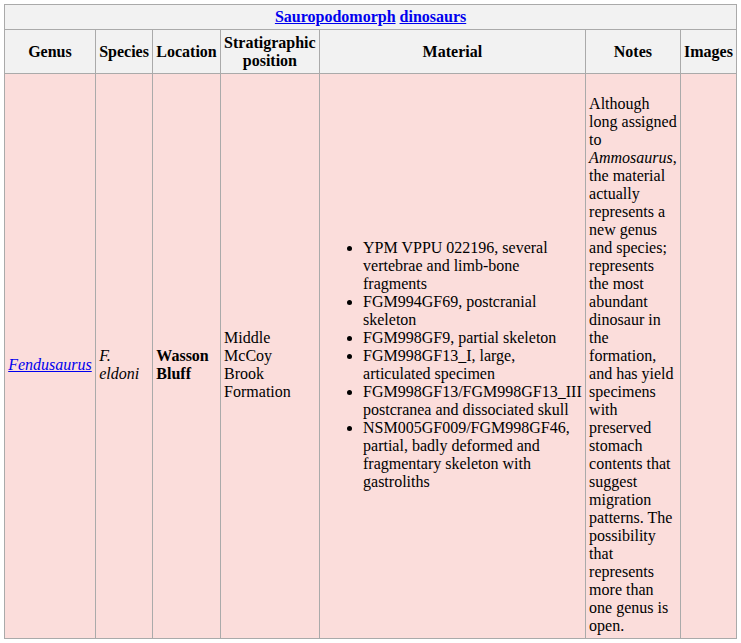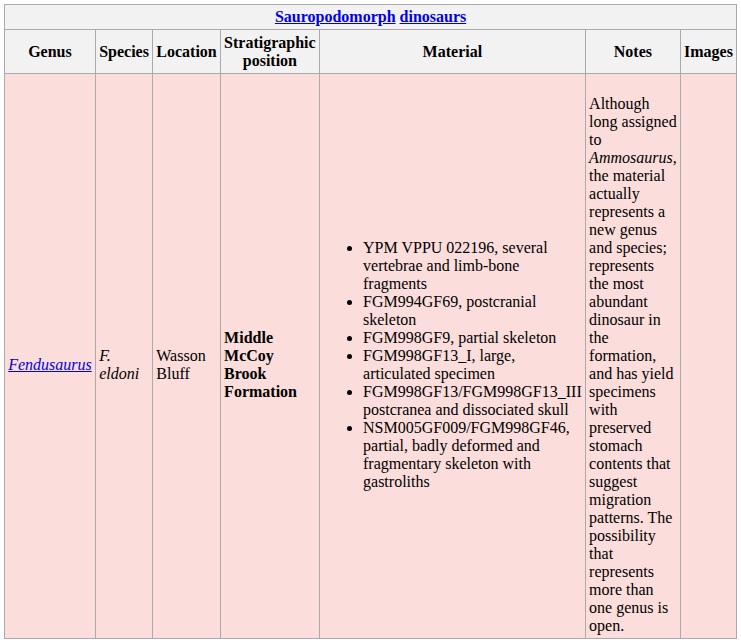Fendusaurus | Location: bold -> normal
Fendusaurus | Stratigraphic position: normal -> bold
